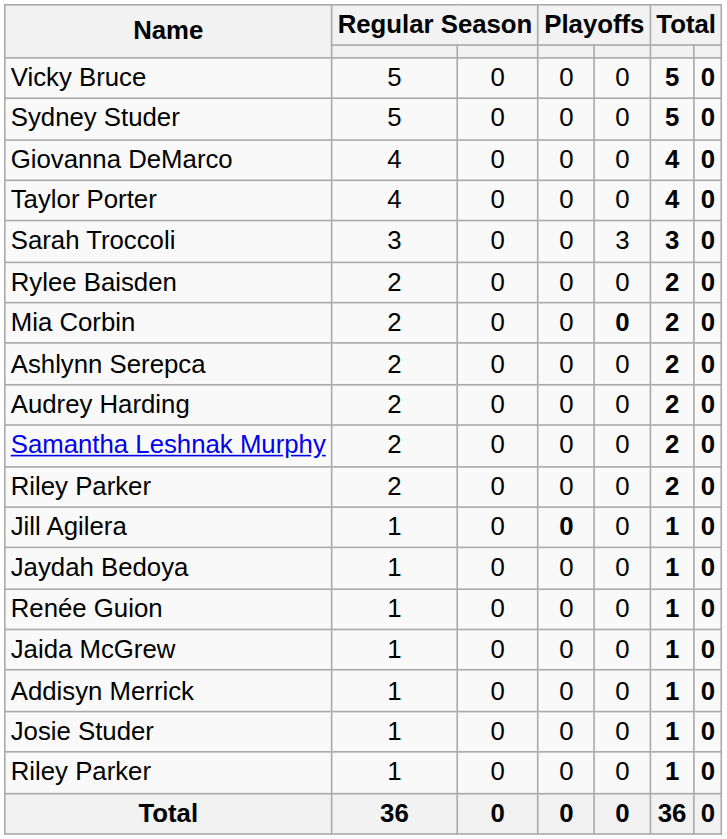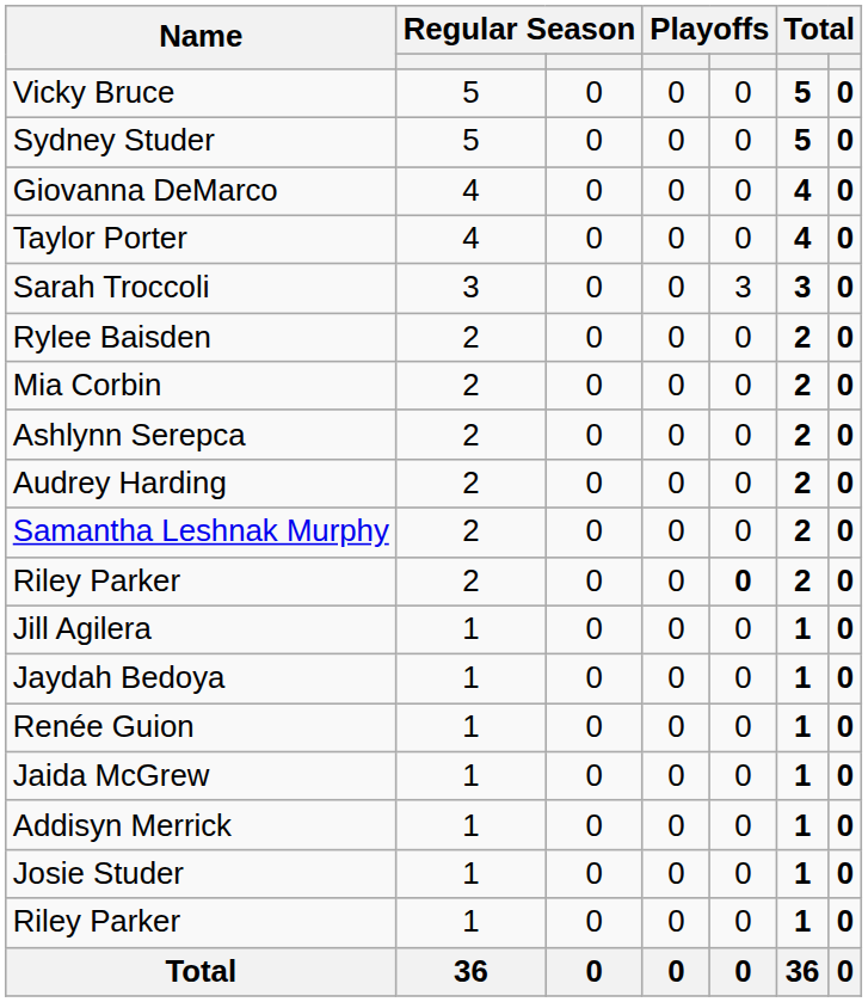Mia Corbin | column 5: bold -> normal
Riley Parker / 2 | column 5: normal -> bold
Jill Agilera | column 4: bold -> normal
